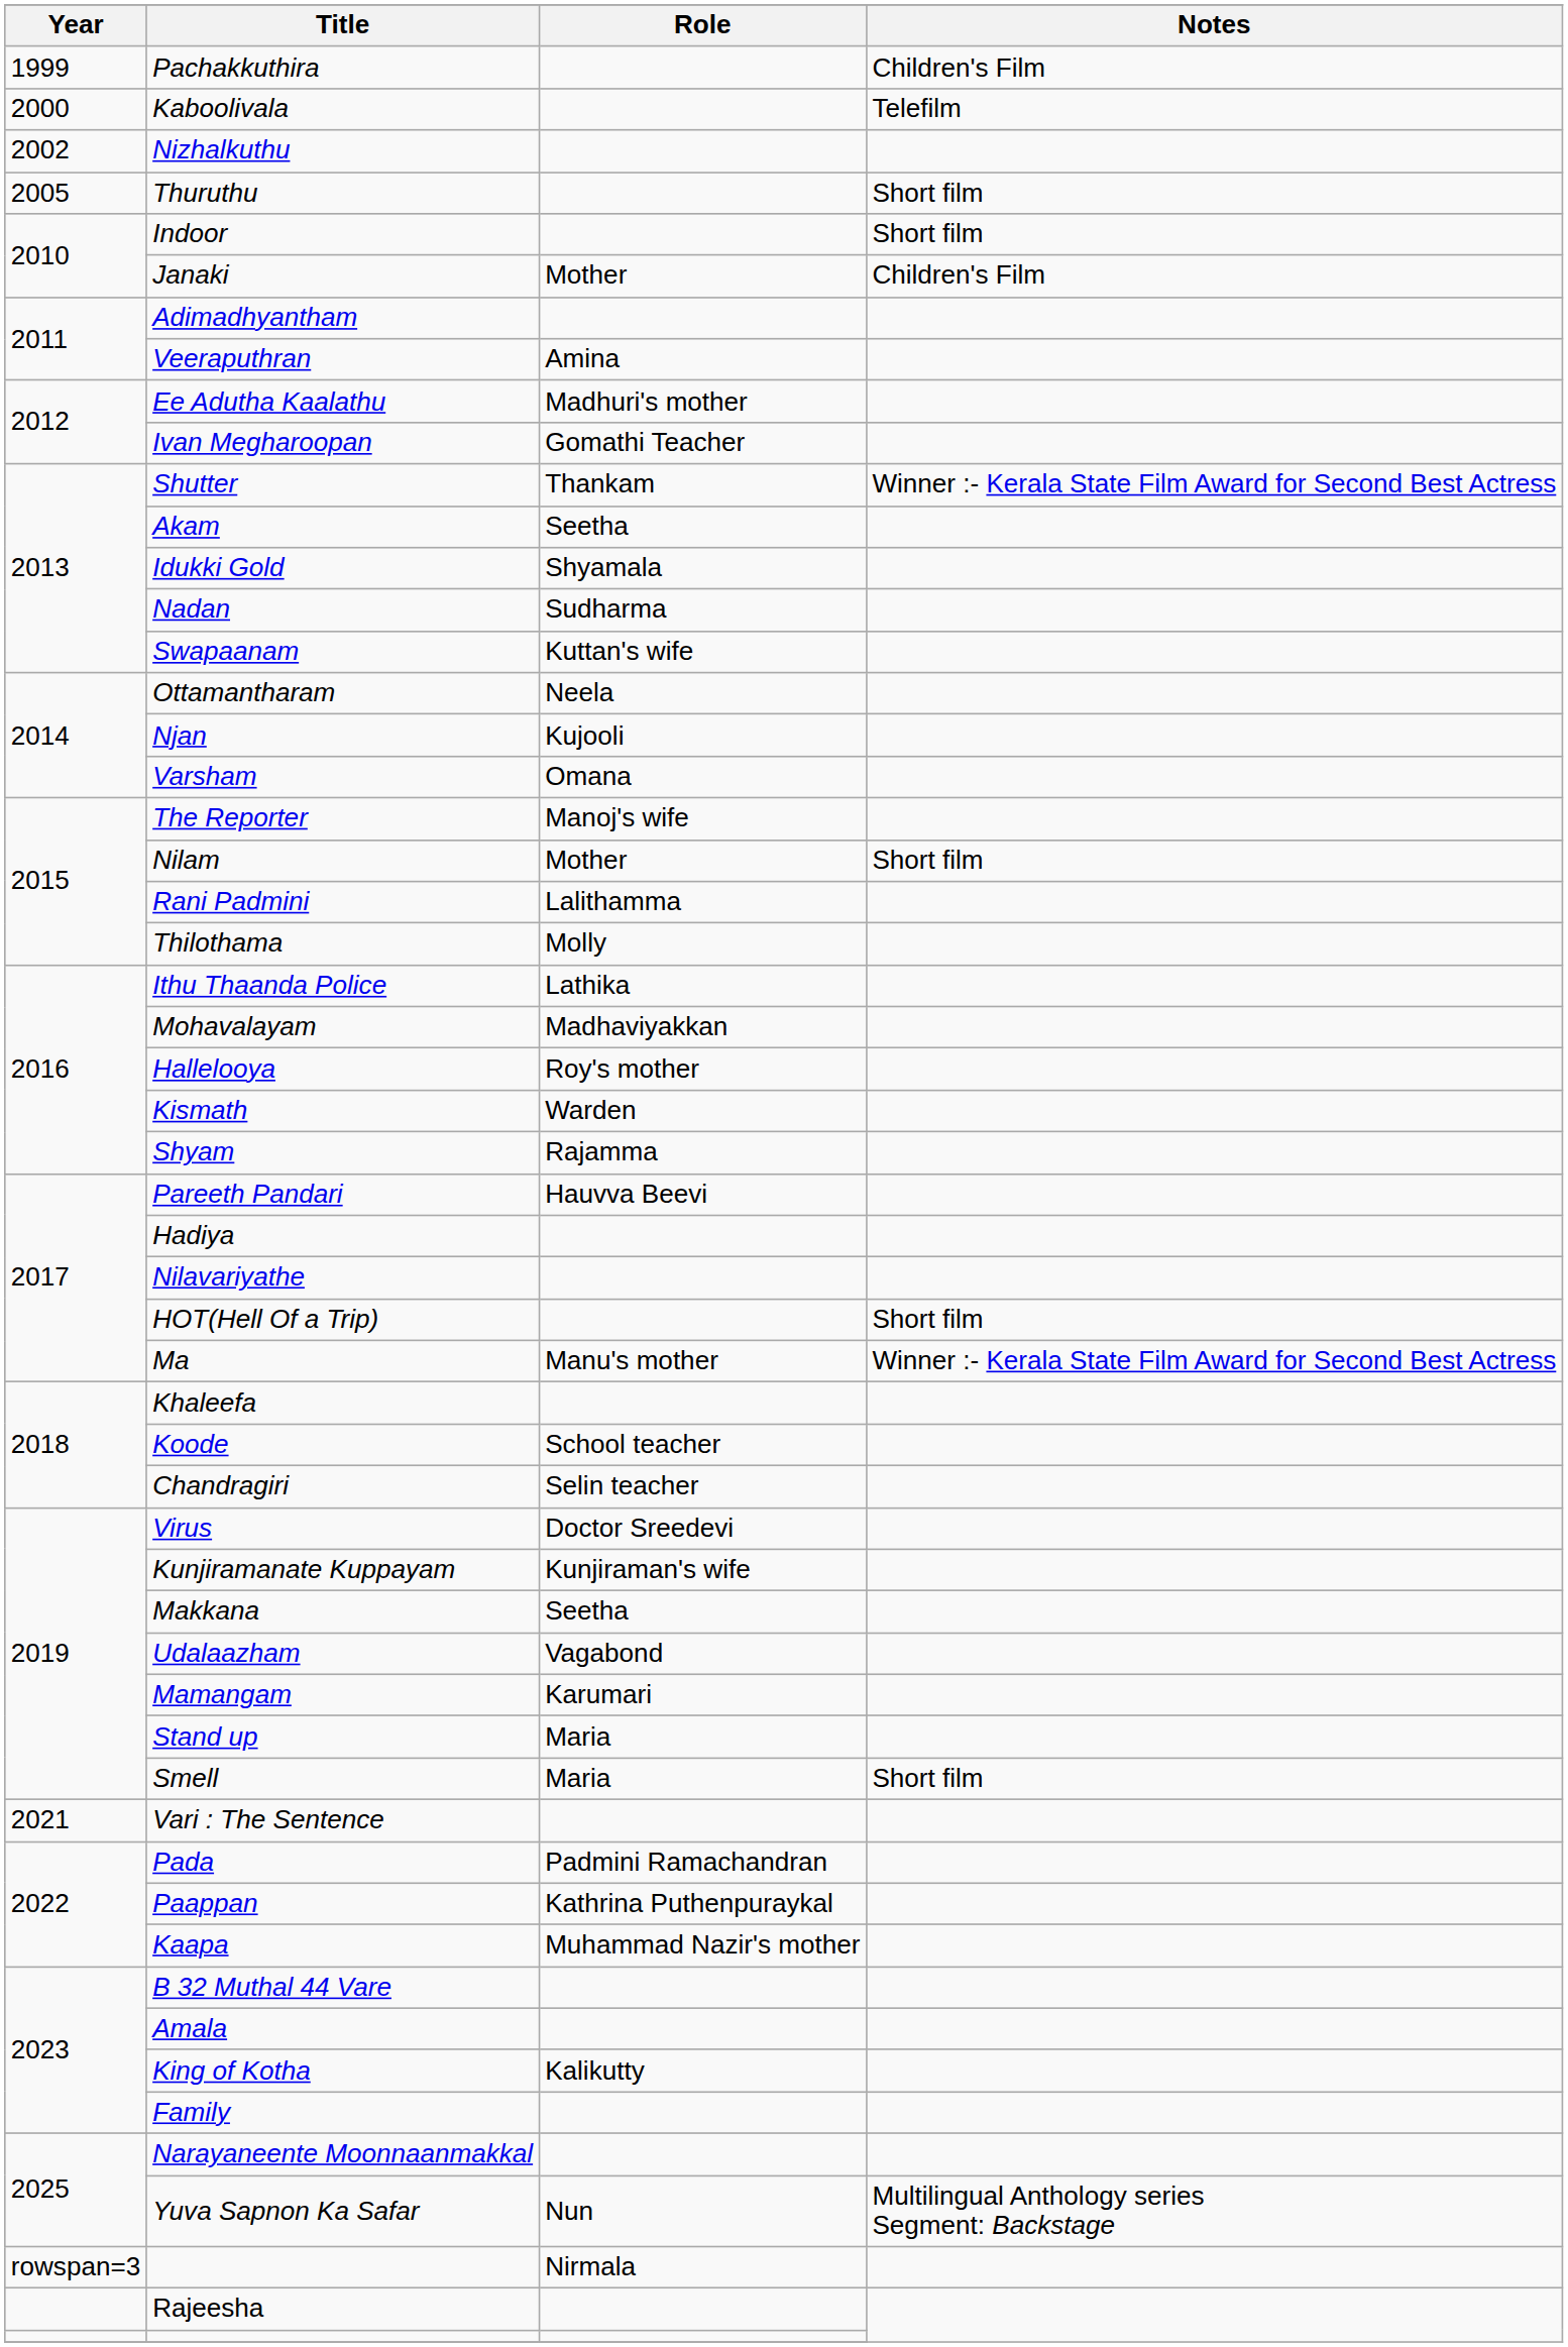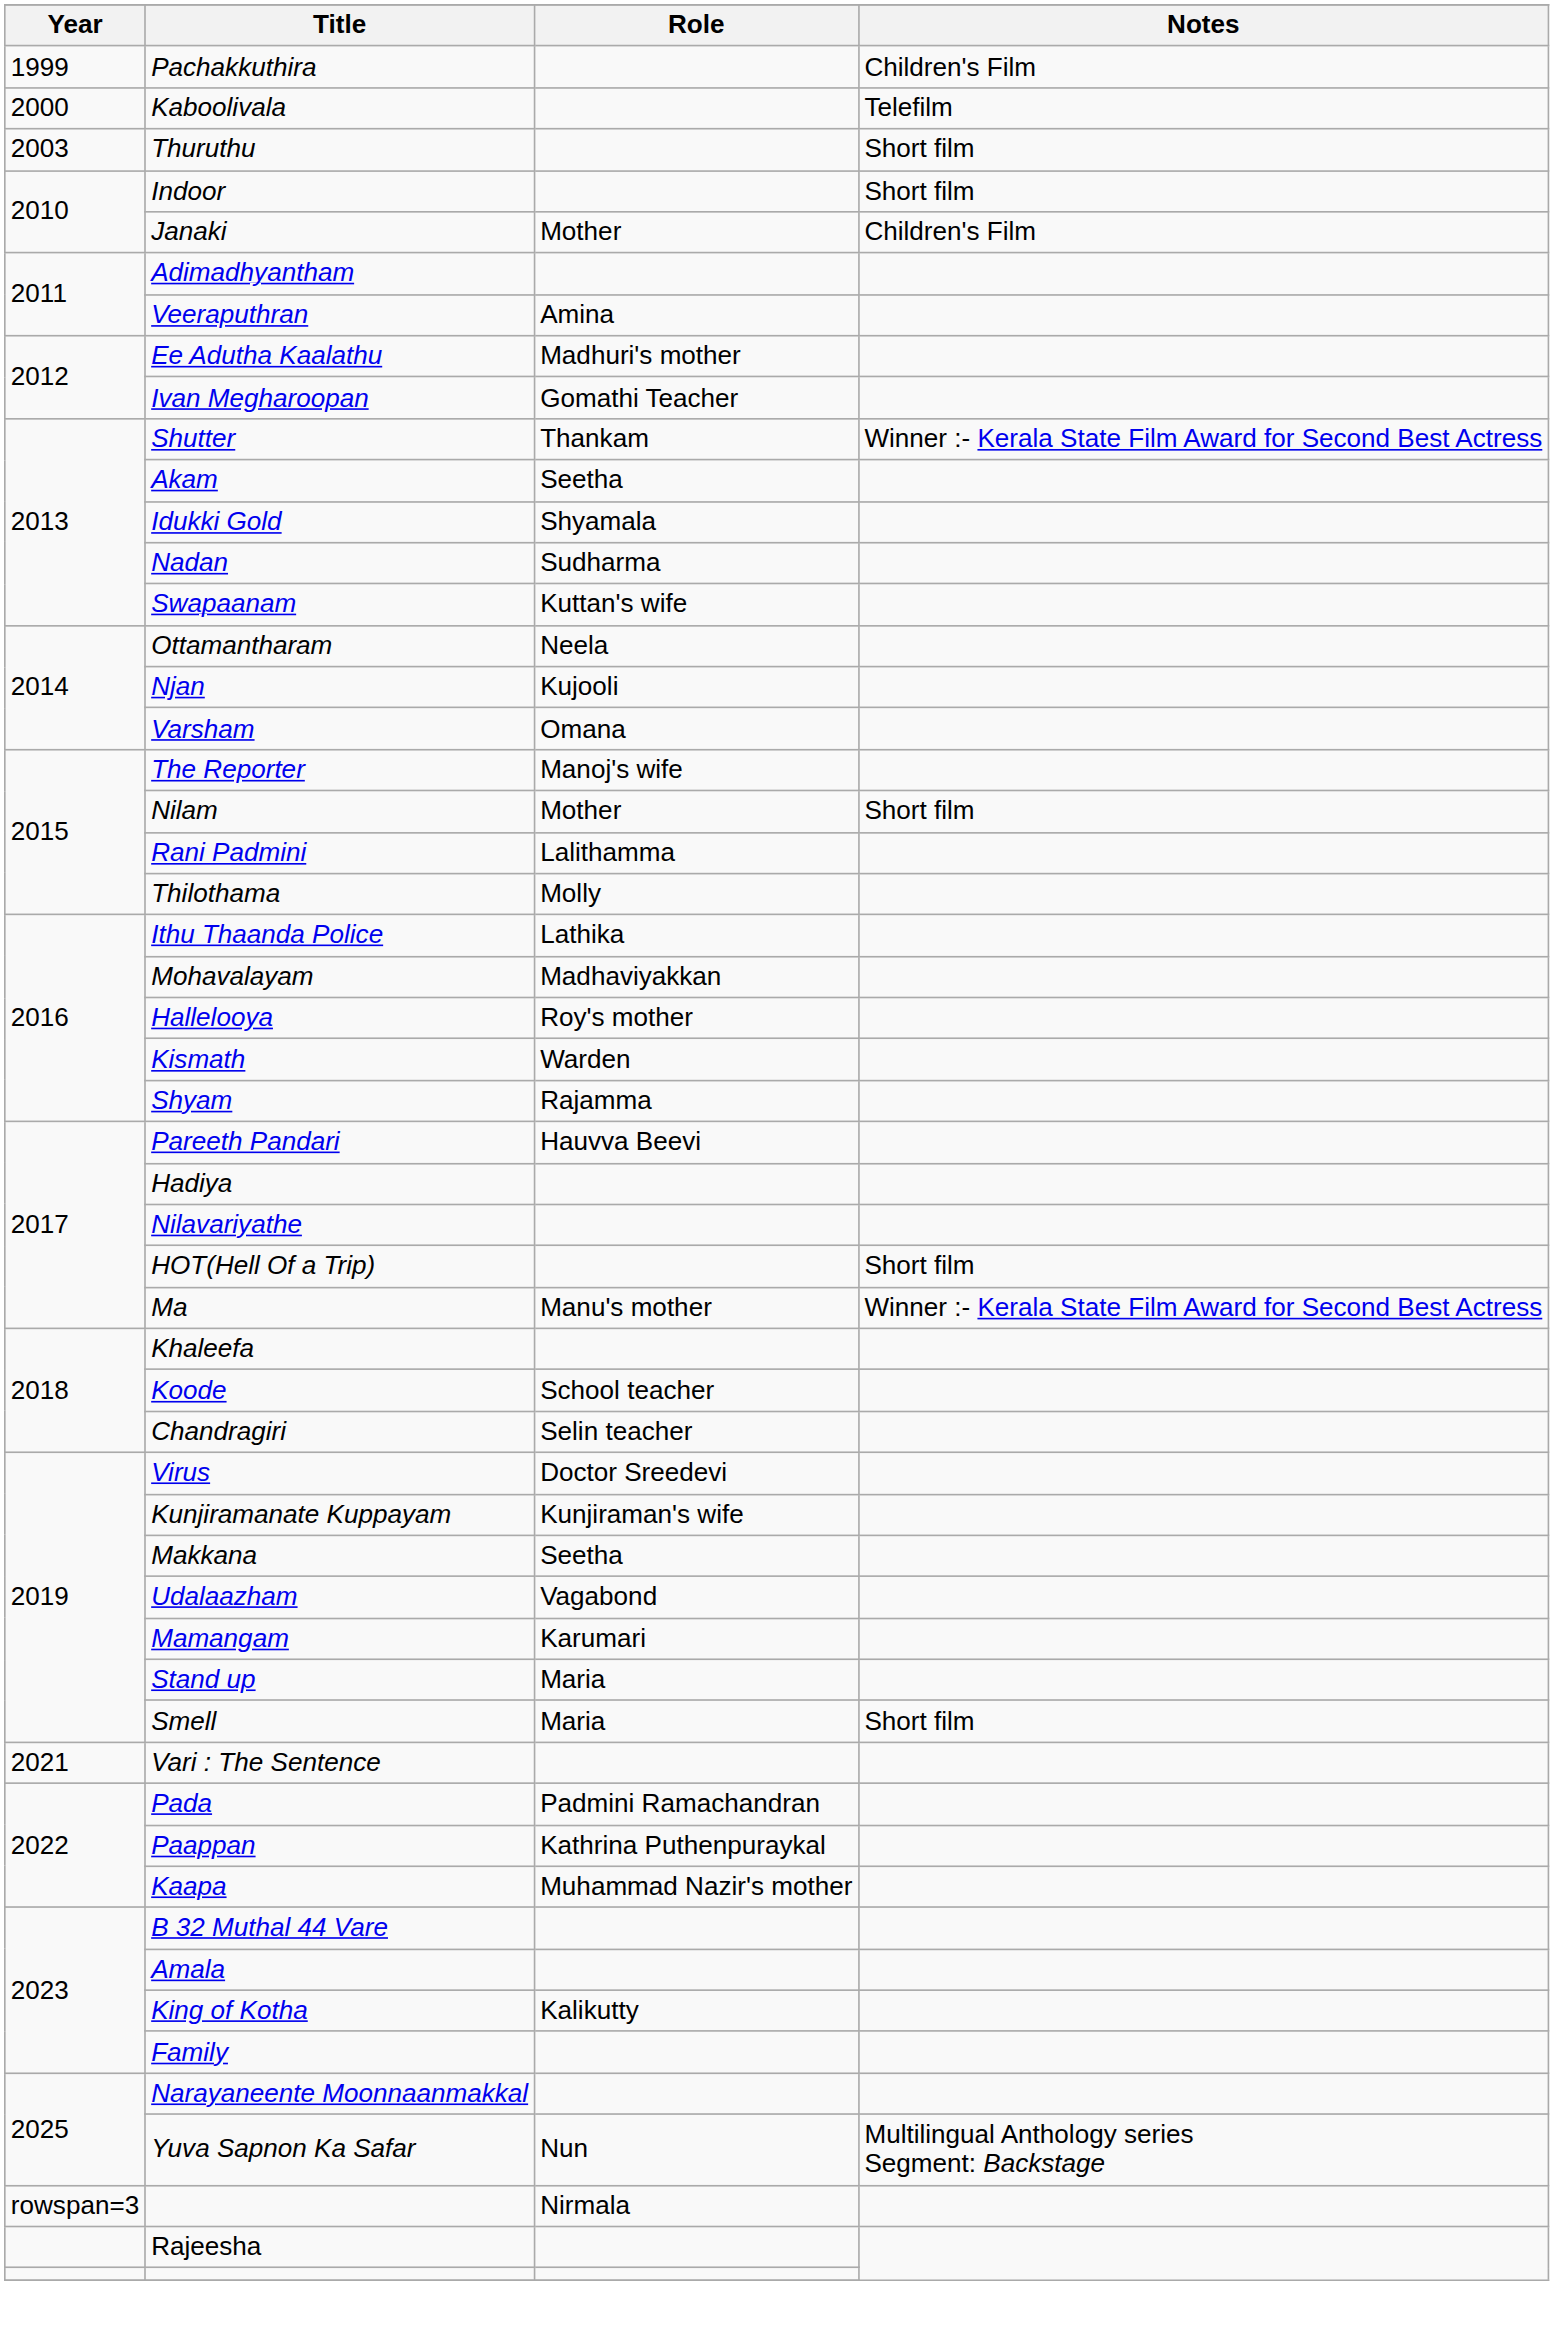- row: 2002 | Nizhalkuthu
Thuruthu | Year: 2005 -> 2003
